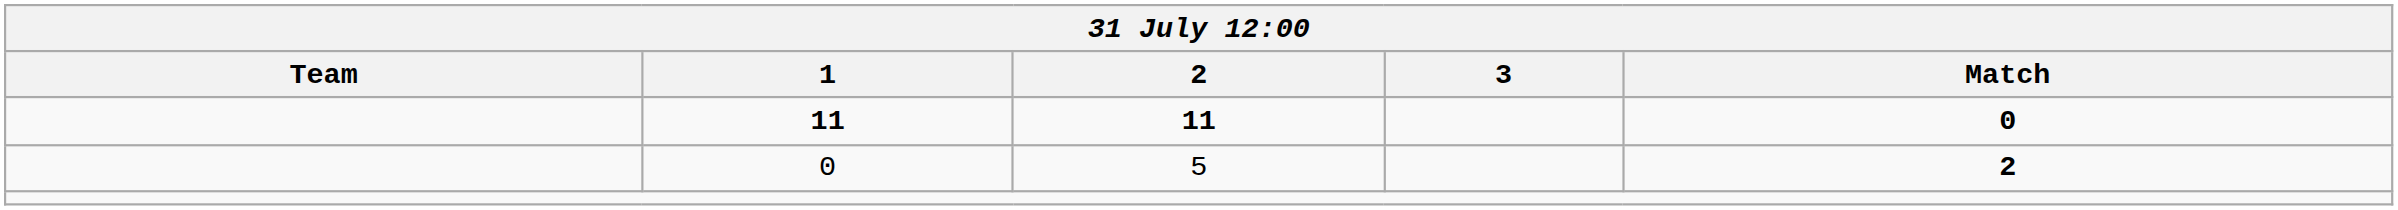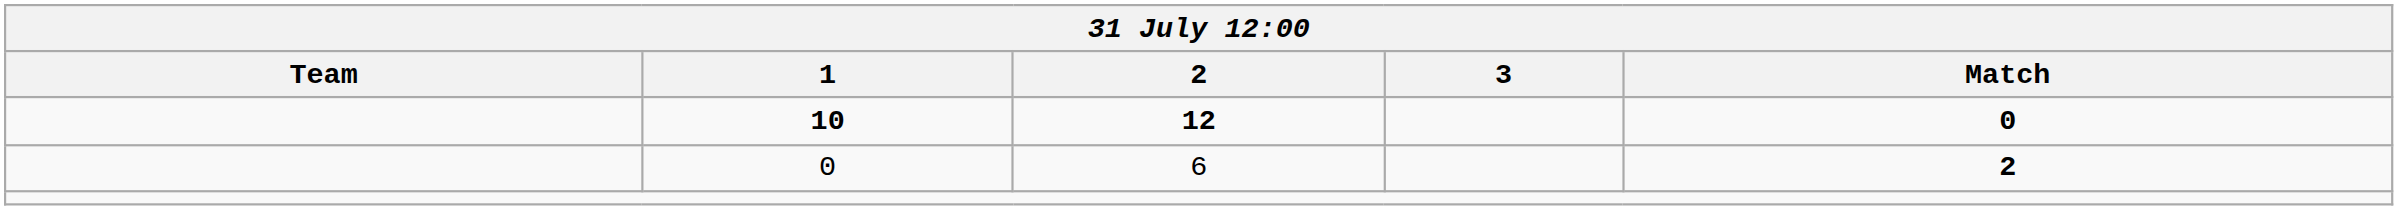row 3 | 1: 11 -> 10
row 3 | 2: 11 -> 12
row 4 | 2: 5 -> 6
